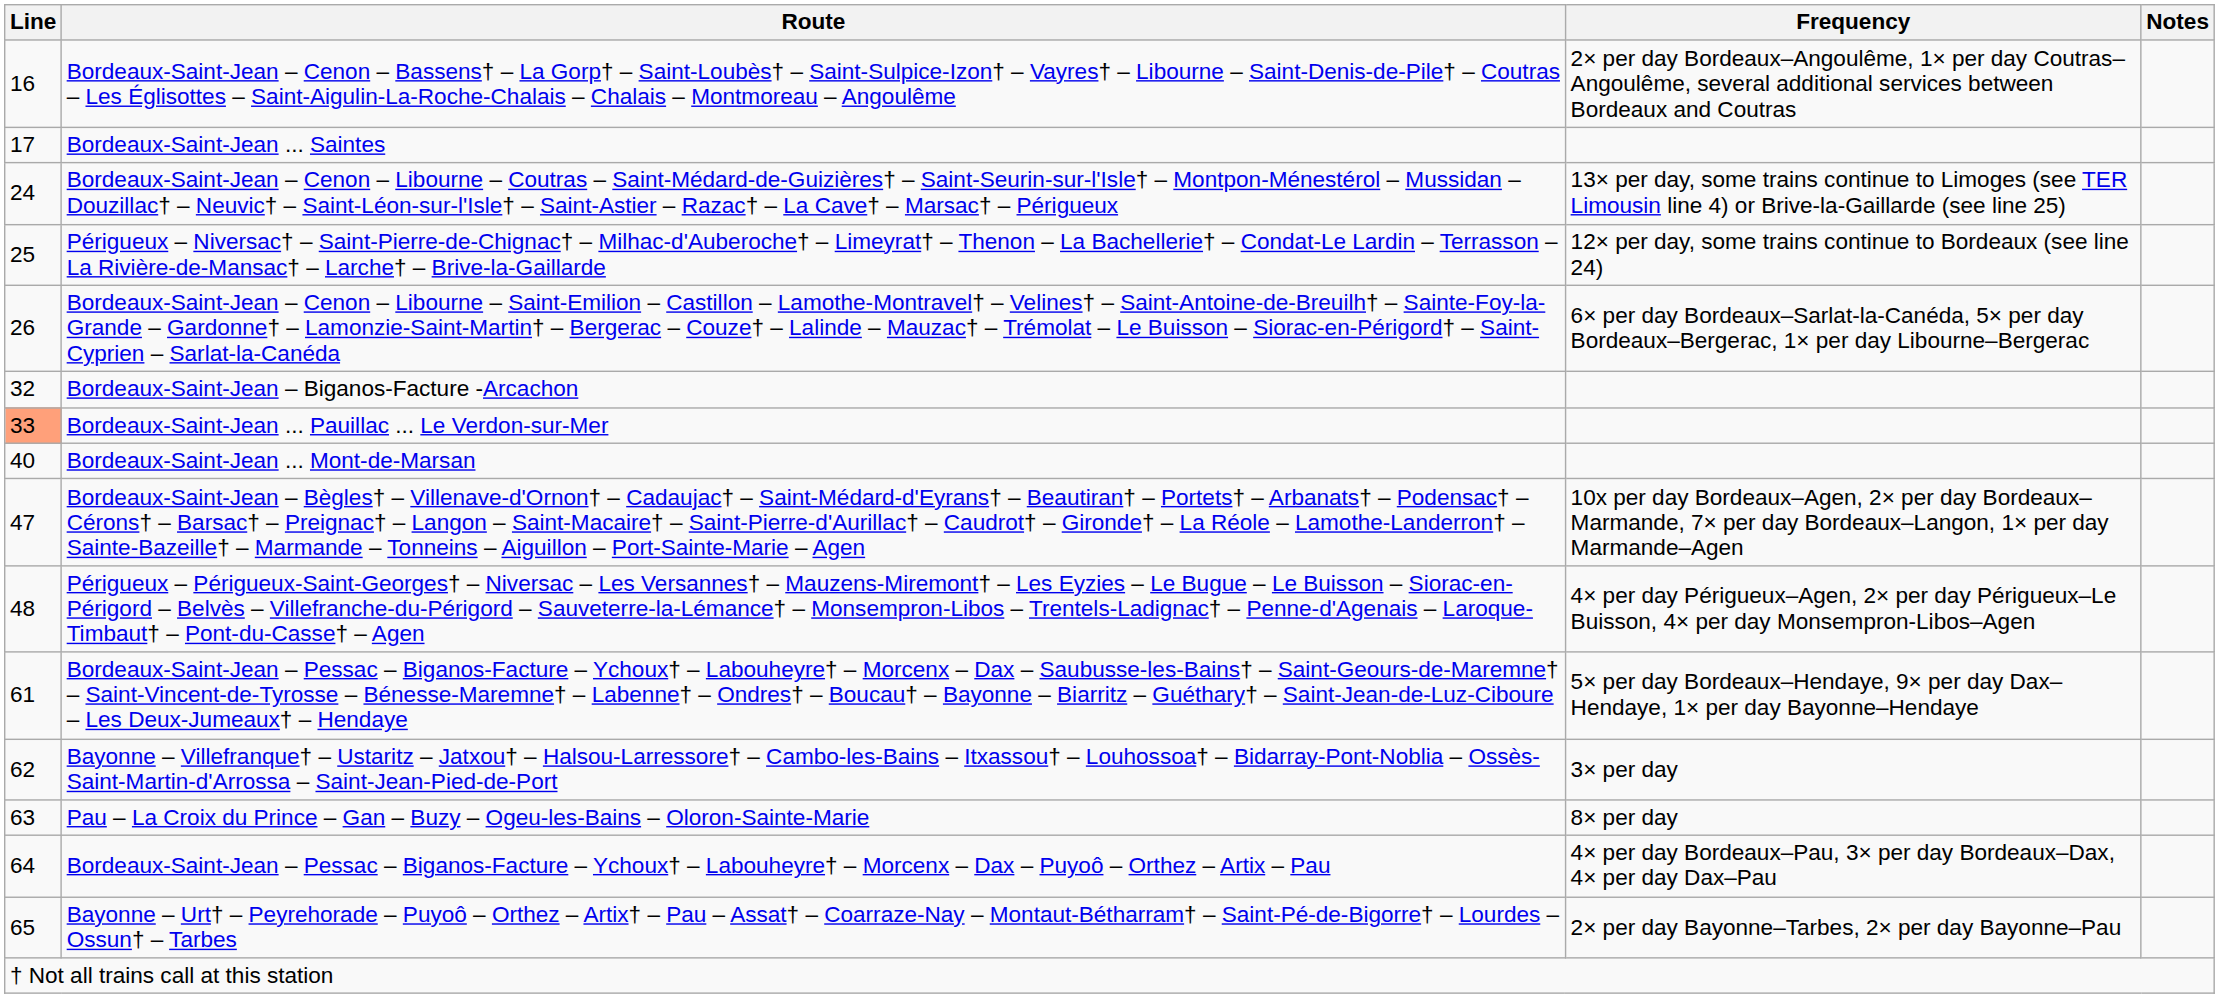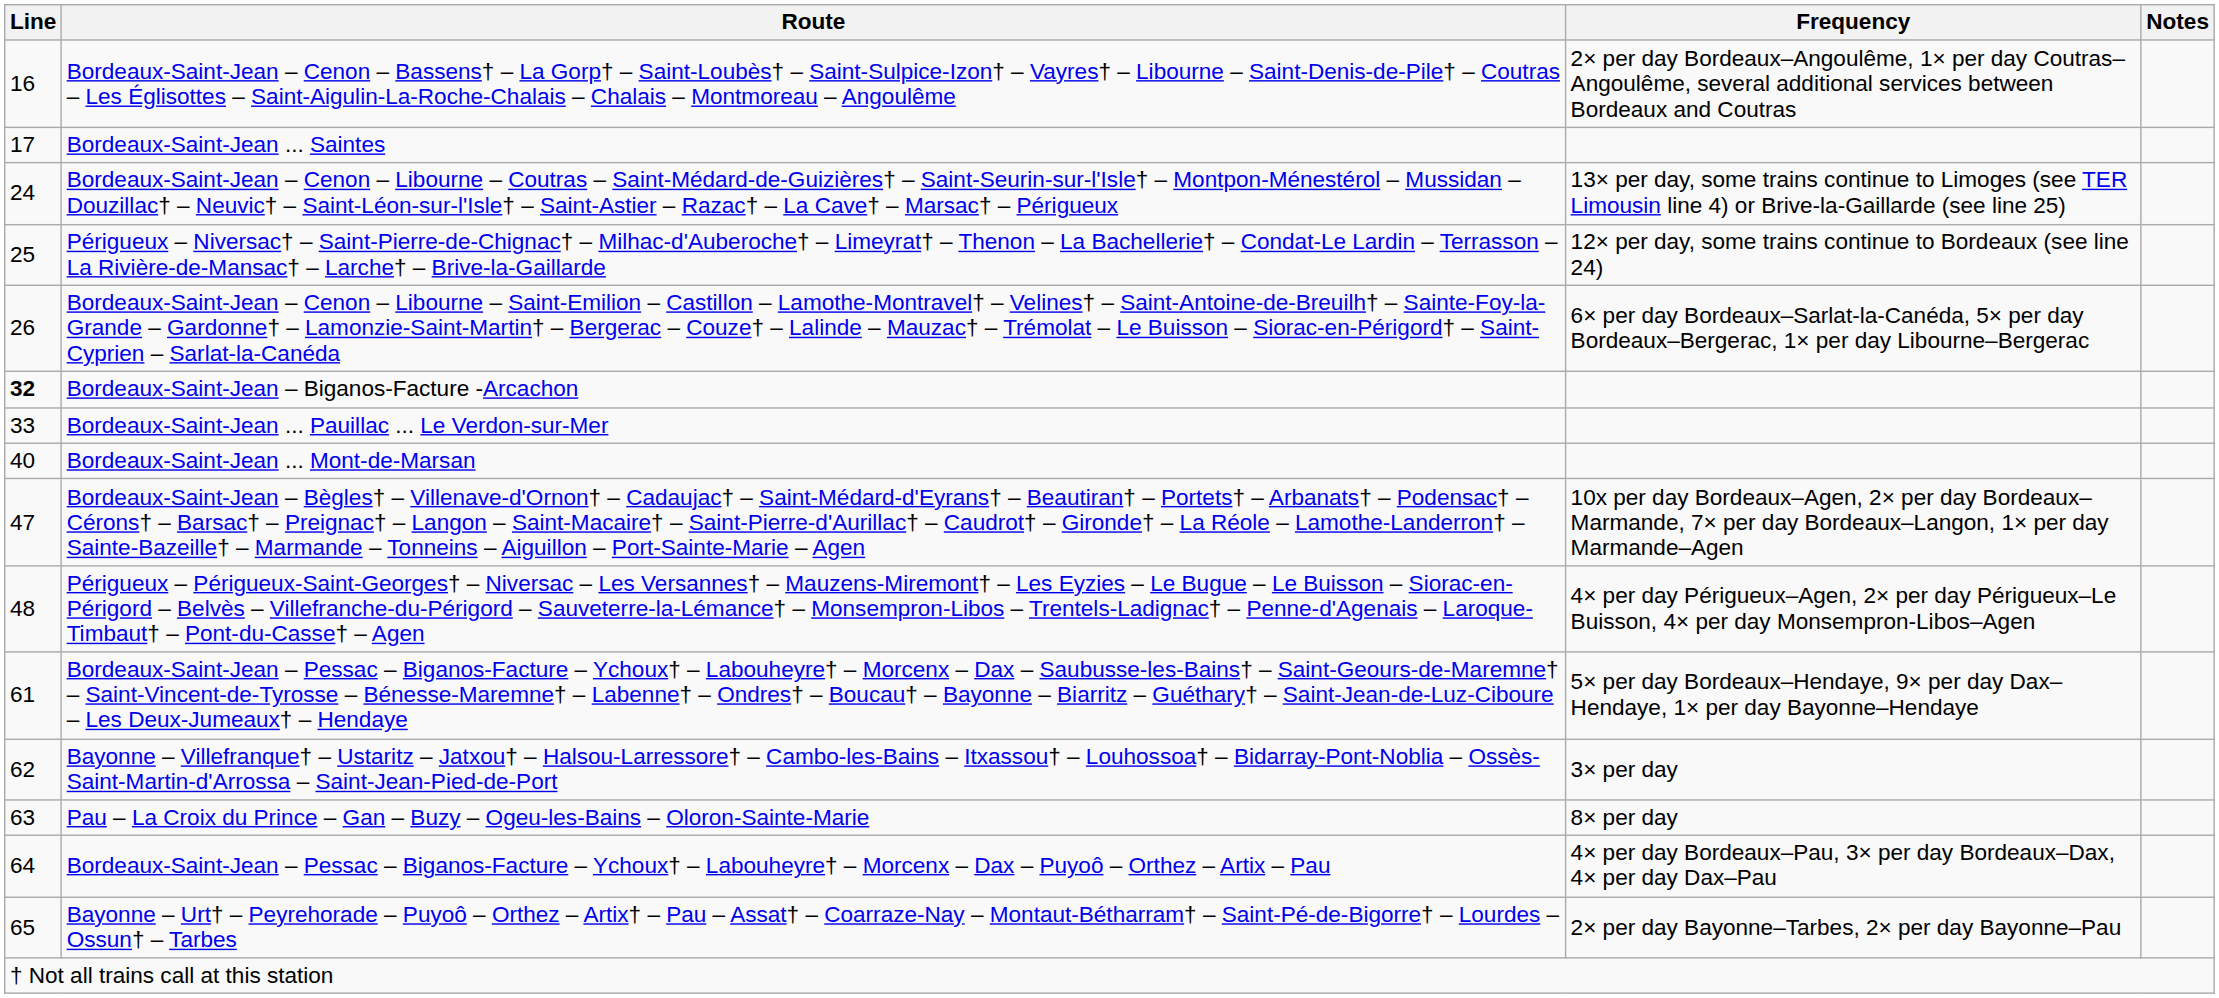Bordeaux-Saint-Jean – Biganos-Facture -Arcachon | Line: normal -> bold
Bordeaux-Saint-Jean ... Pauillac ... Le Verdon-sur-Mer | Line: lightsalmon background -> no background
